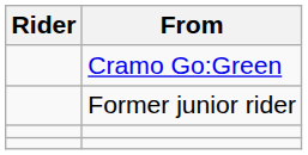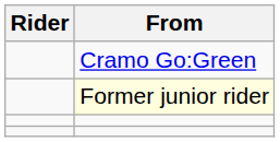row 3 | From: no background -> lightyellow background
